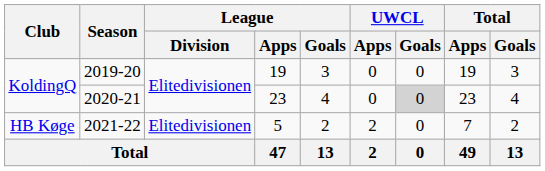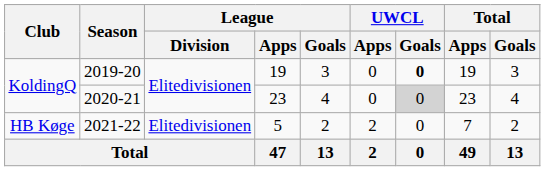2019-20 | UWCL / Goals: normal -> bold
